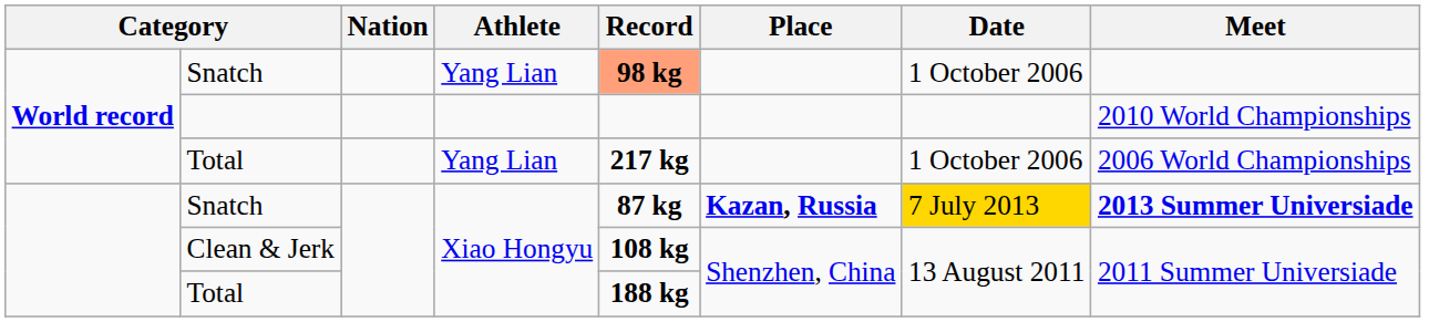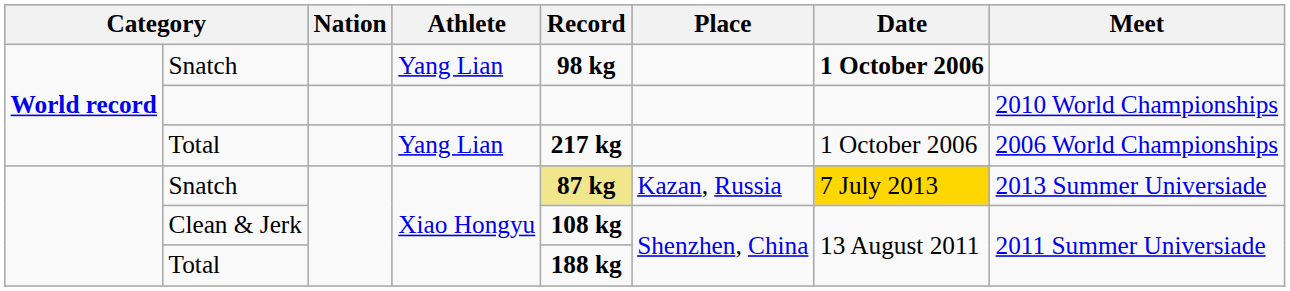Snatch / Yang Lian | Record: lightsalmon background -> no background
Snatch / Yang Lian | Date: normal -> bold
Snatch / Xiao Hongyu | Record: no background -> khaki background
Snatch / Xiao Hongyu | Place: bold -> normal
Snatch / Xiao Hongyu | Meet: bold -> normal
